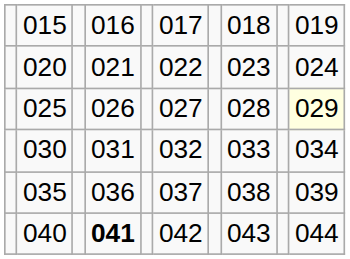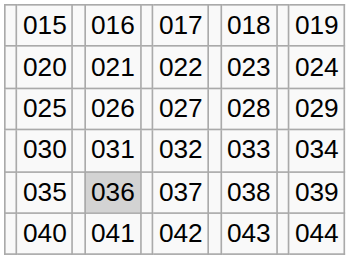025 | column 10: lightyellow background -> no background
035 | column 4: no background -> lightgrey background
040 | column 4: bold -> normal
